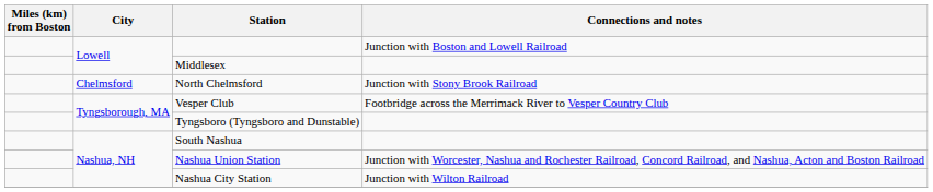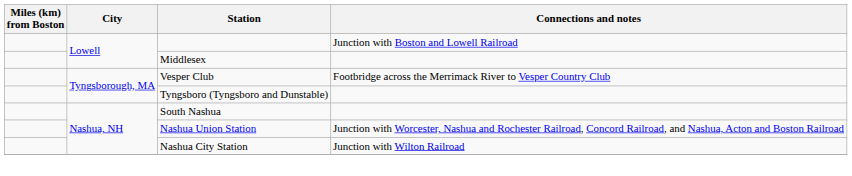- row: Chelmsford | North Chelmsford | Junction with Stony Brook Railroad
